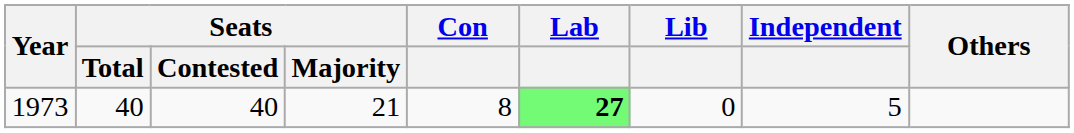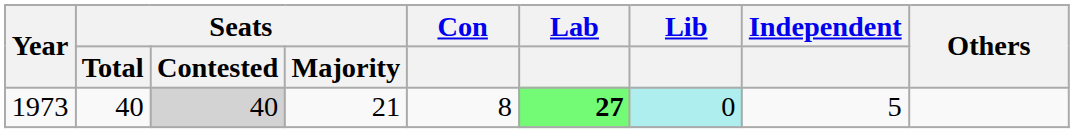1973 | Seats / Contested: no background -> lightgrey background
1973 | Lib: no background -> paleturquoise background
